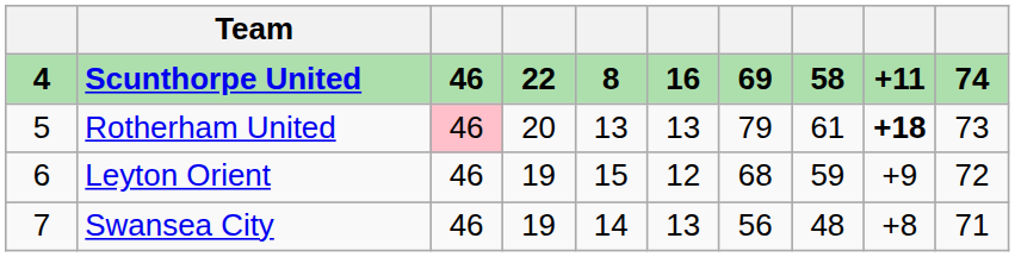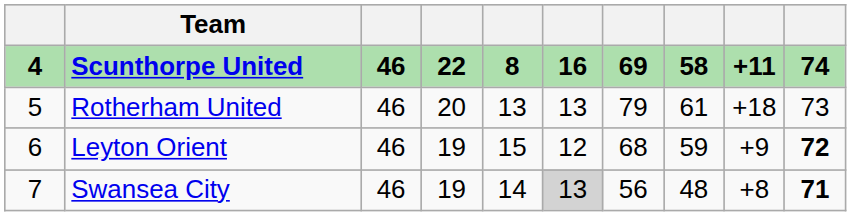Rotherham United | column 3: pink background -> no background
Rotherham United | column 9: bold -> normal
Leyton Orient | column 10: normal -> bold
Swansea City | column 6: no background -> lightgrey background
Swansea City | column 10: normal -> bold
